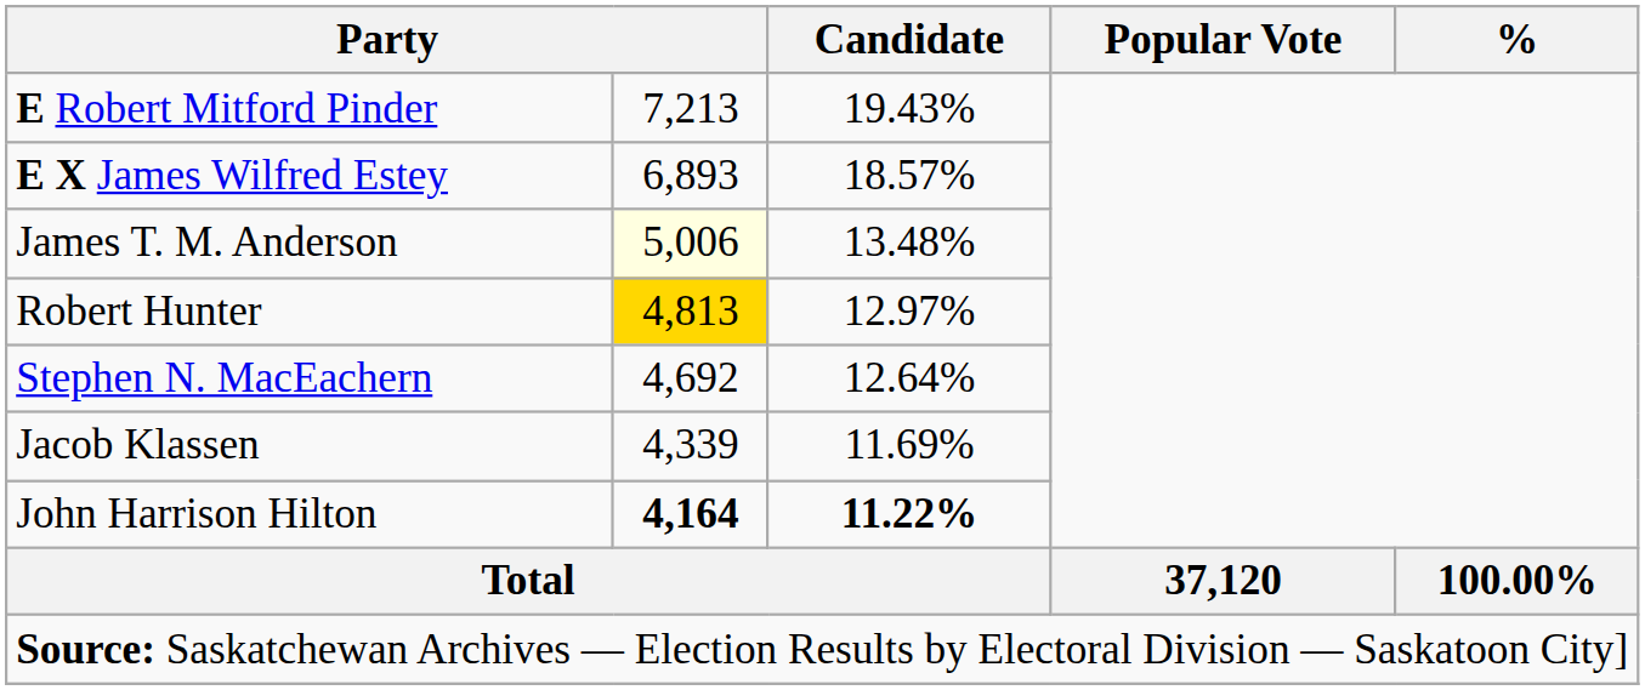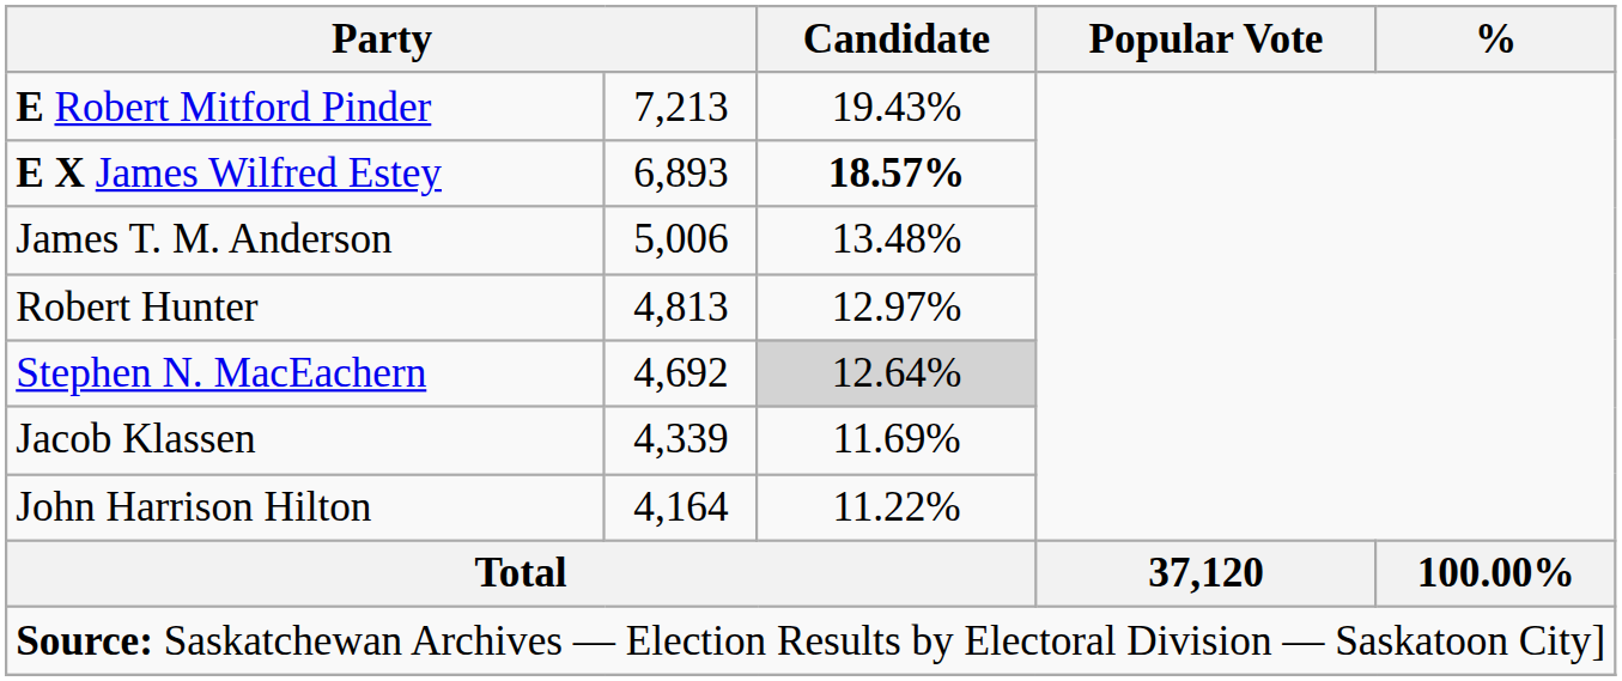E X James Wilfred Estey | Candidate: normal -> bold
James T. M. Anderson | column 2: lightyellow background -> no background
Robert Hunter | column 2: gold background -> no background
Stephen N. MacEachern | Candidate: no background -> lightgrey background
John Harrison Hilton | column 2: bold -> normal
John Harrison Hilton | Candidate: bold -> normal
